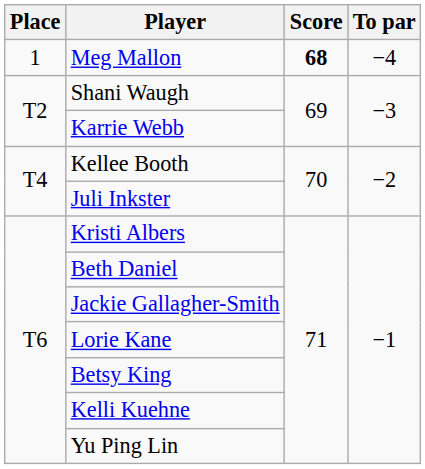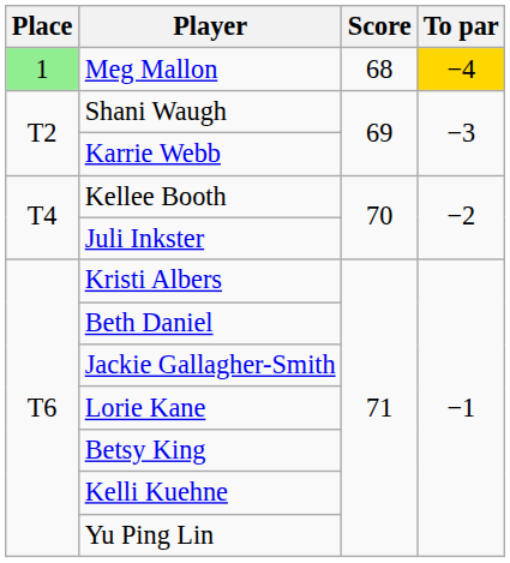Meg Mallon | Place: no background -> lightgreen background
Meg Mallon | Score: bold -> normal
Meg Mallon | To par: no background -> gold background
